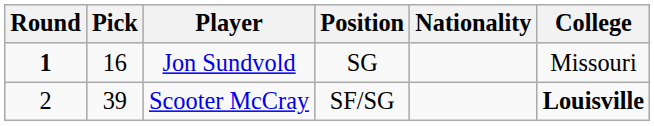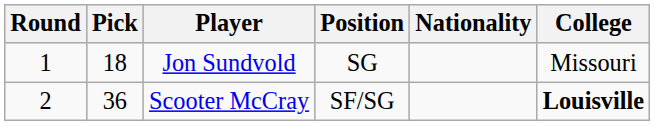Jon Sundvold | Round: bold -> normal
Jon Sundvold | Pick: 16 -> 18
Scooter McCray | Pick: 39 -> 36
